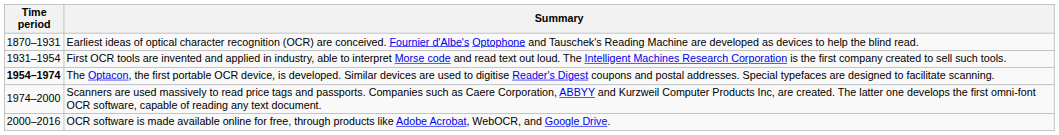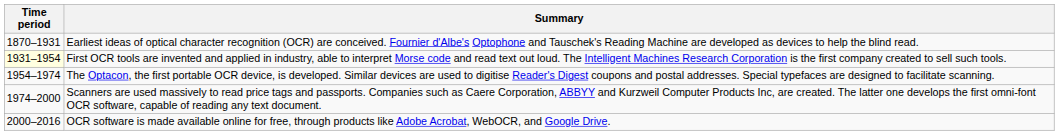row 3 | Time period: no background -> lightyellow background
row 4 | Time period: bold -> normal
